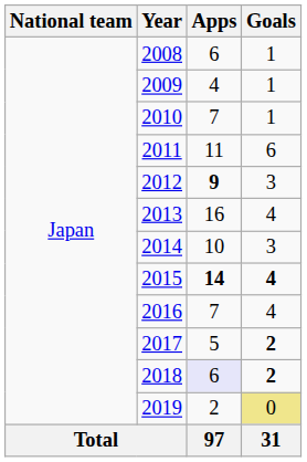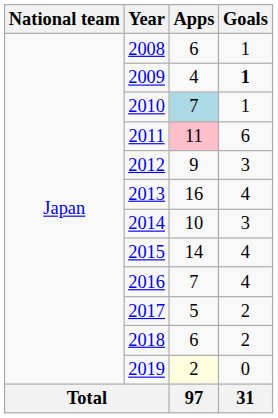2009 | Goals: normal -> bold
2010 | Apps: no background -> lightblue background
2011 | Apps: no background -> pink background
2012 | Apps: bold -> normal
2015 | Apps: bold -> normal
2015 | Goals: bold -> normal
2017 | Goals: bold -> normal
2018 | Apps: lavender background -> no background
2018 | Goals: bold -> normal
2019 | Apps: no background -> lightyellow background
2019 | Goals: khaki background -> no background
